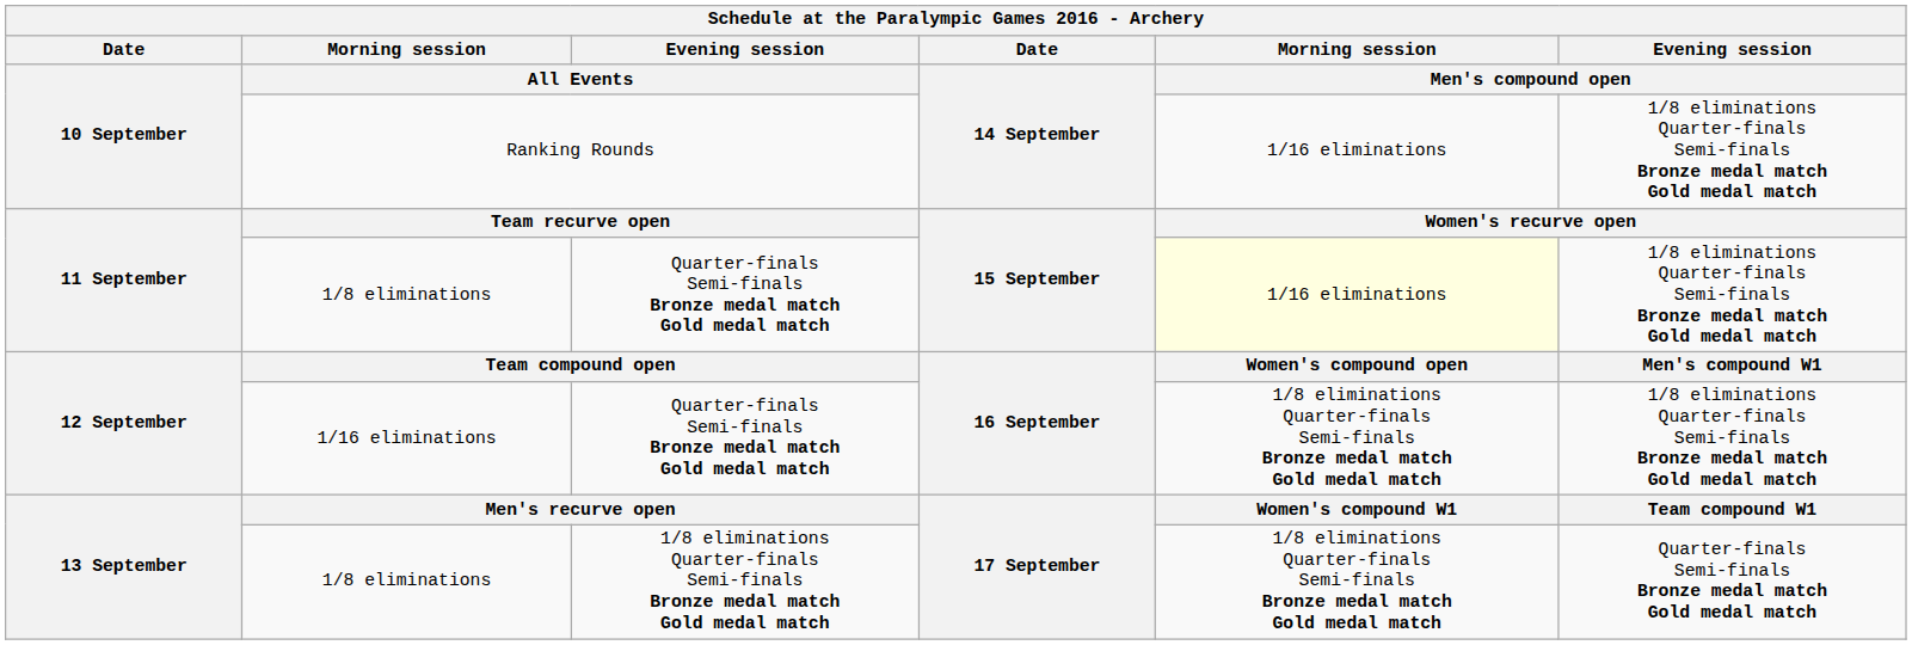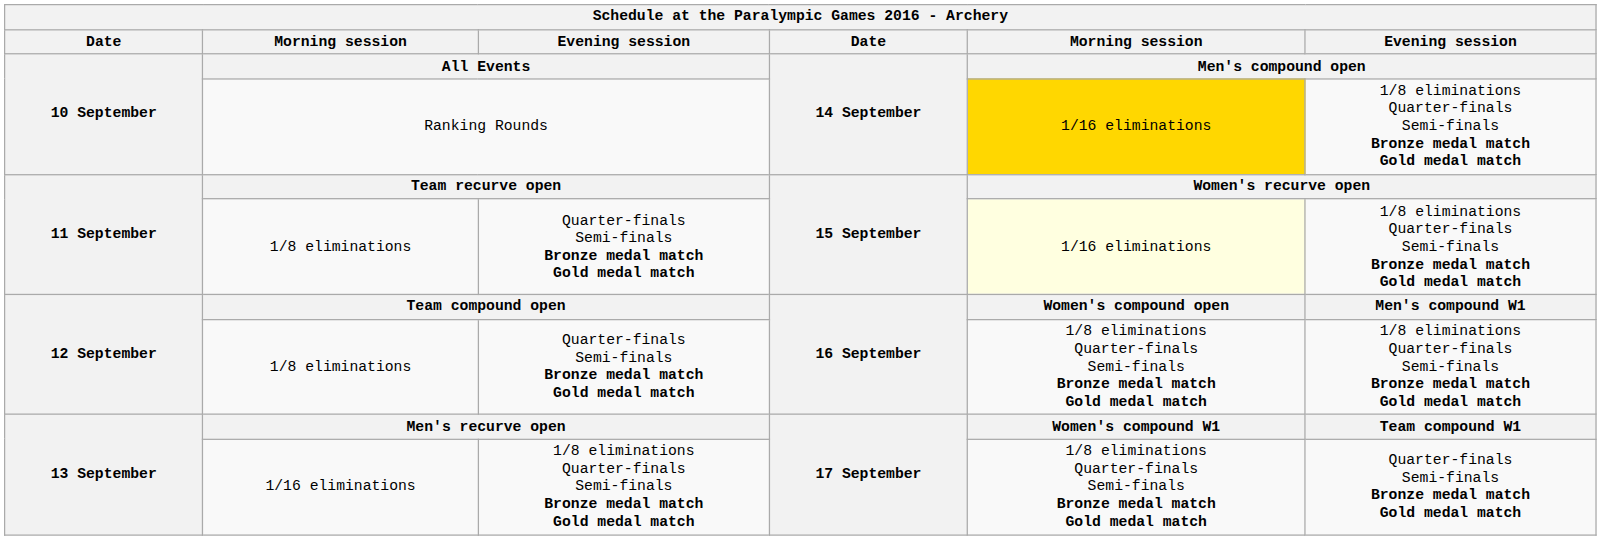row 4 | Morning session / Men's compound open: no background -> gold background
row 8 | Morning session / All Events: 1/16 eliminations -> 1/8 eliminations
row 10 | Morning session / All Events: 1/8 eliminations -> 1/16 eliminations
